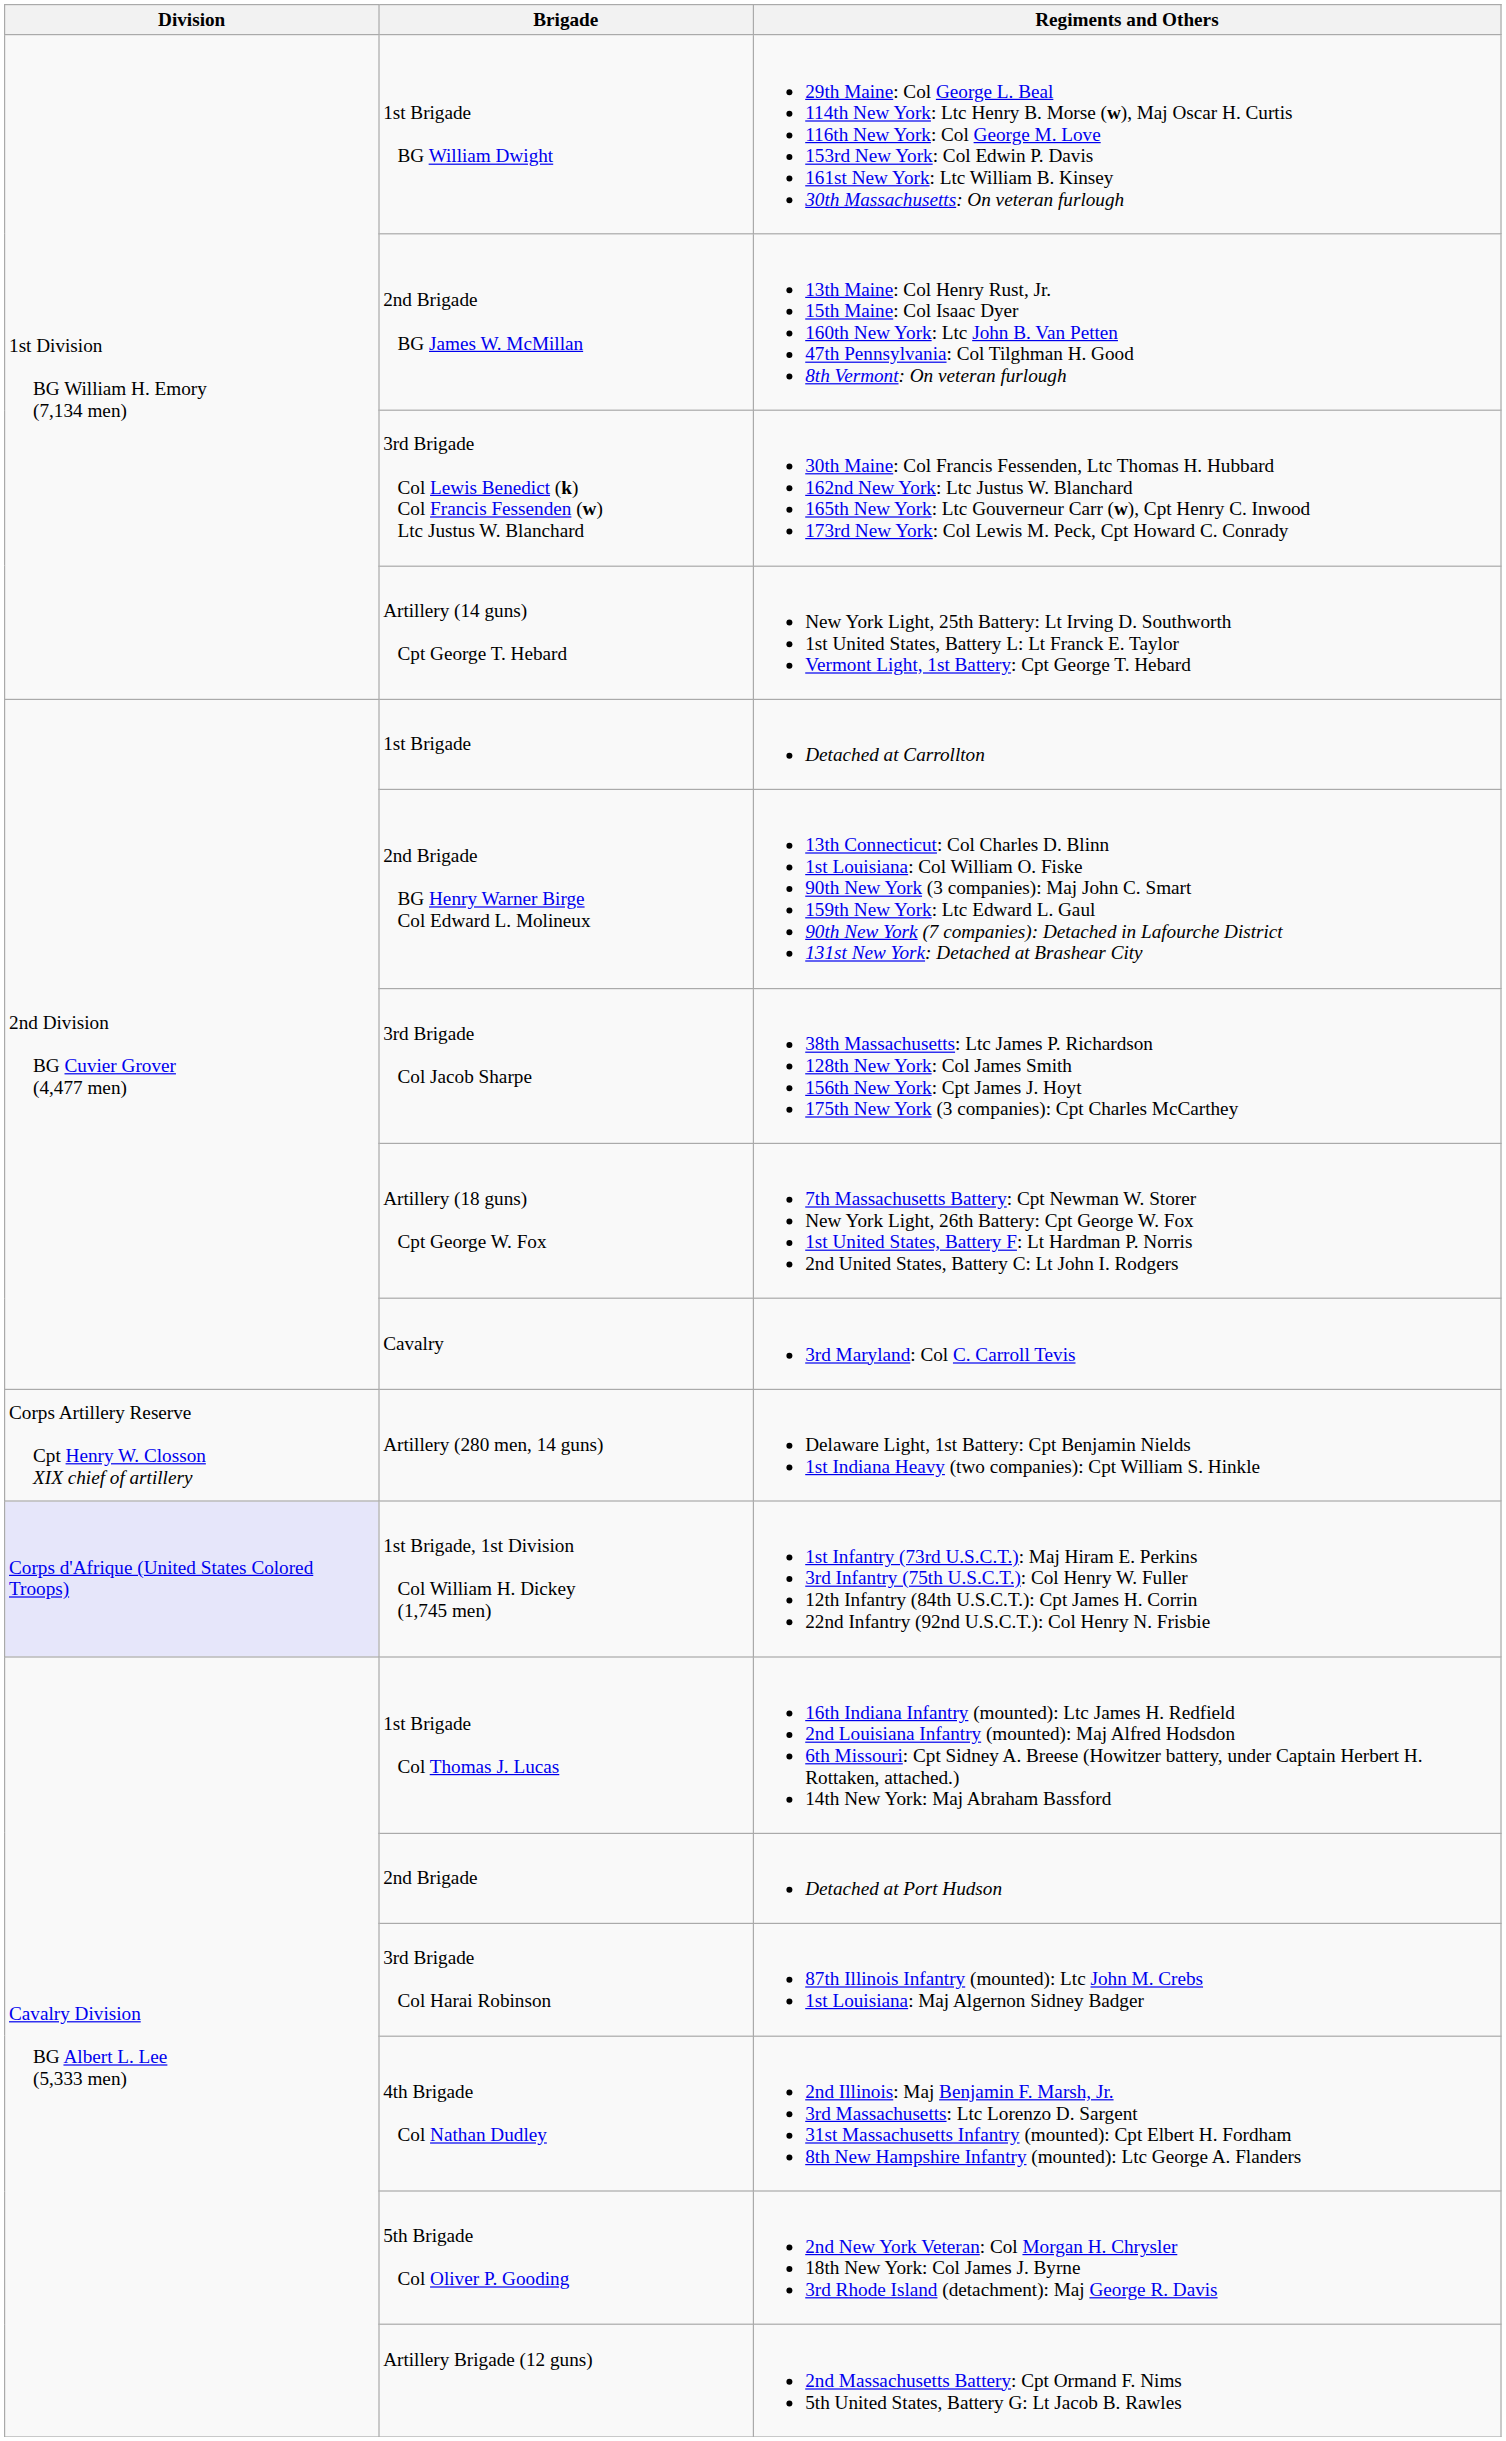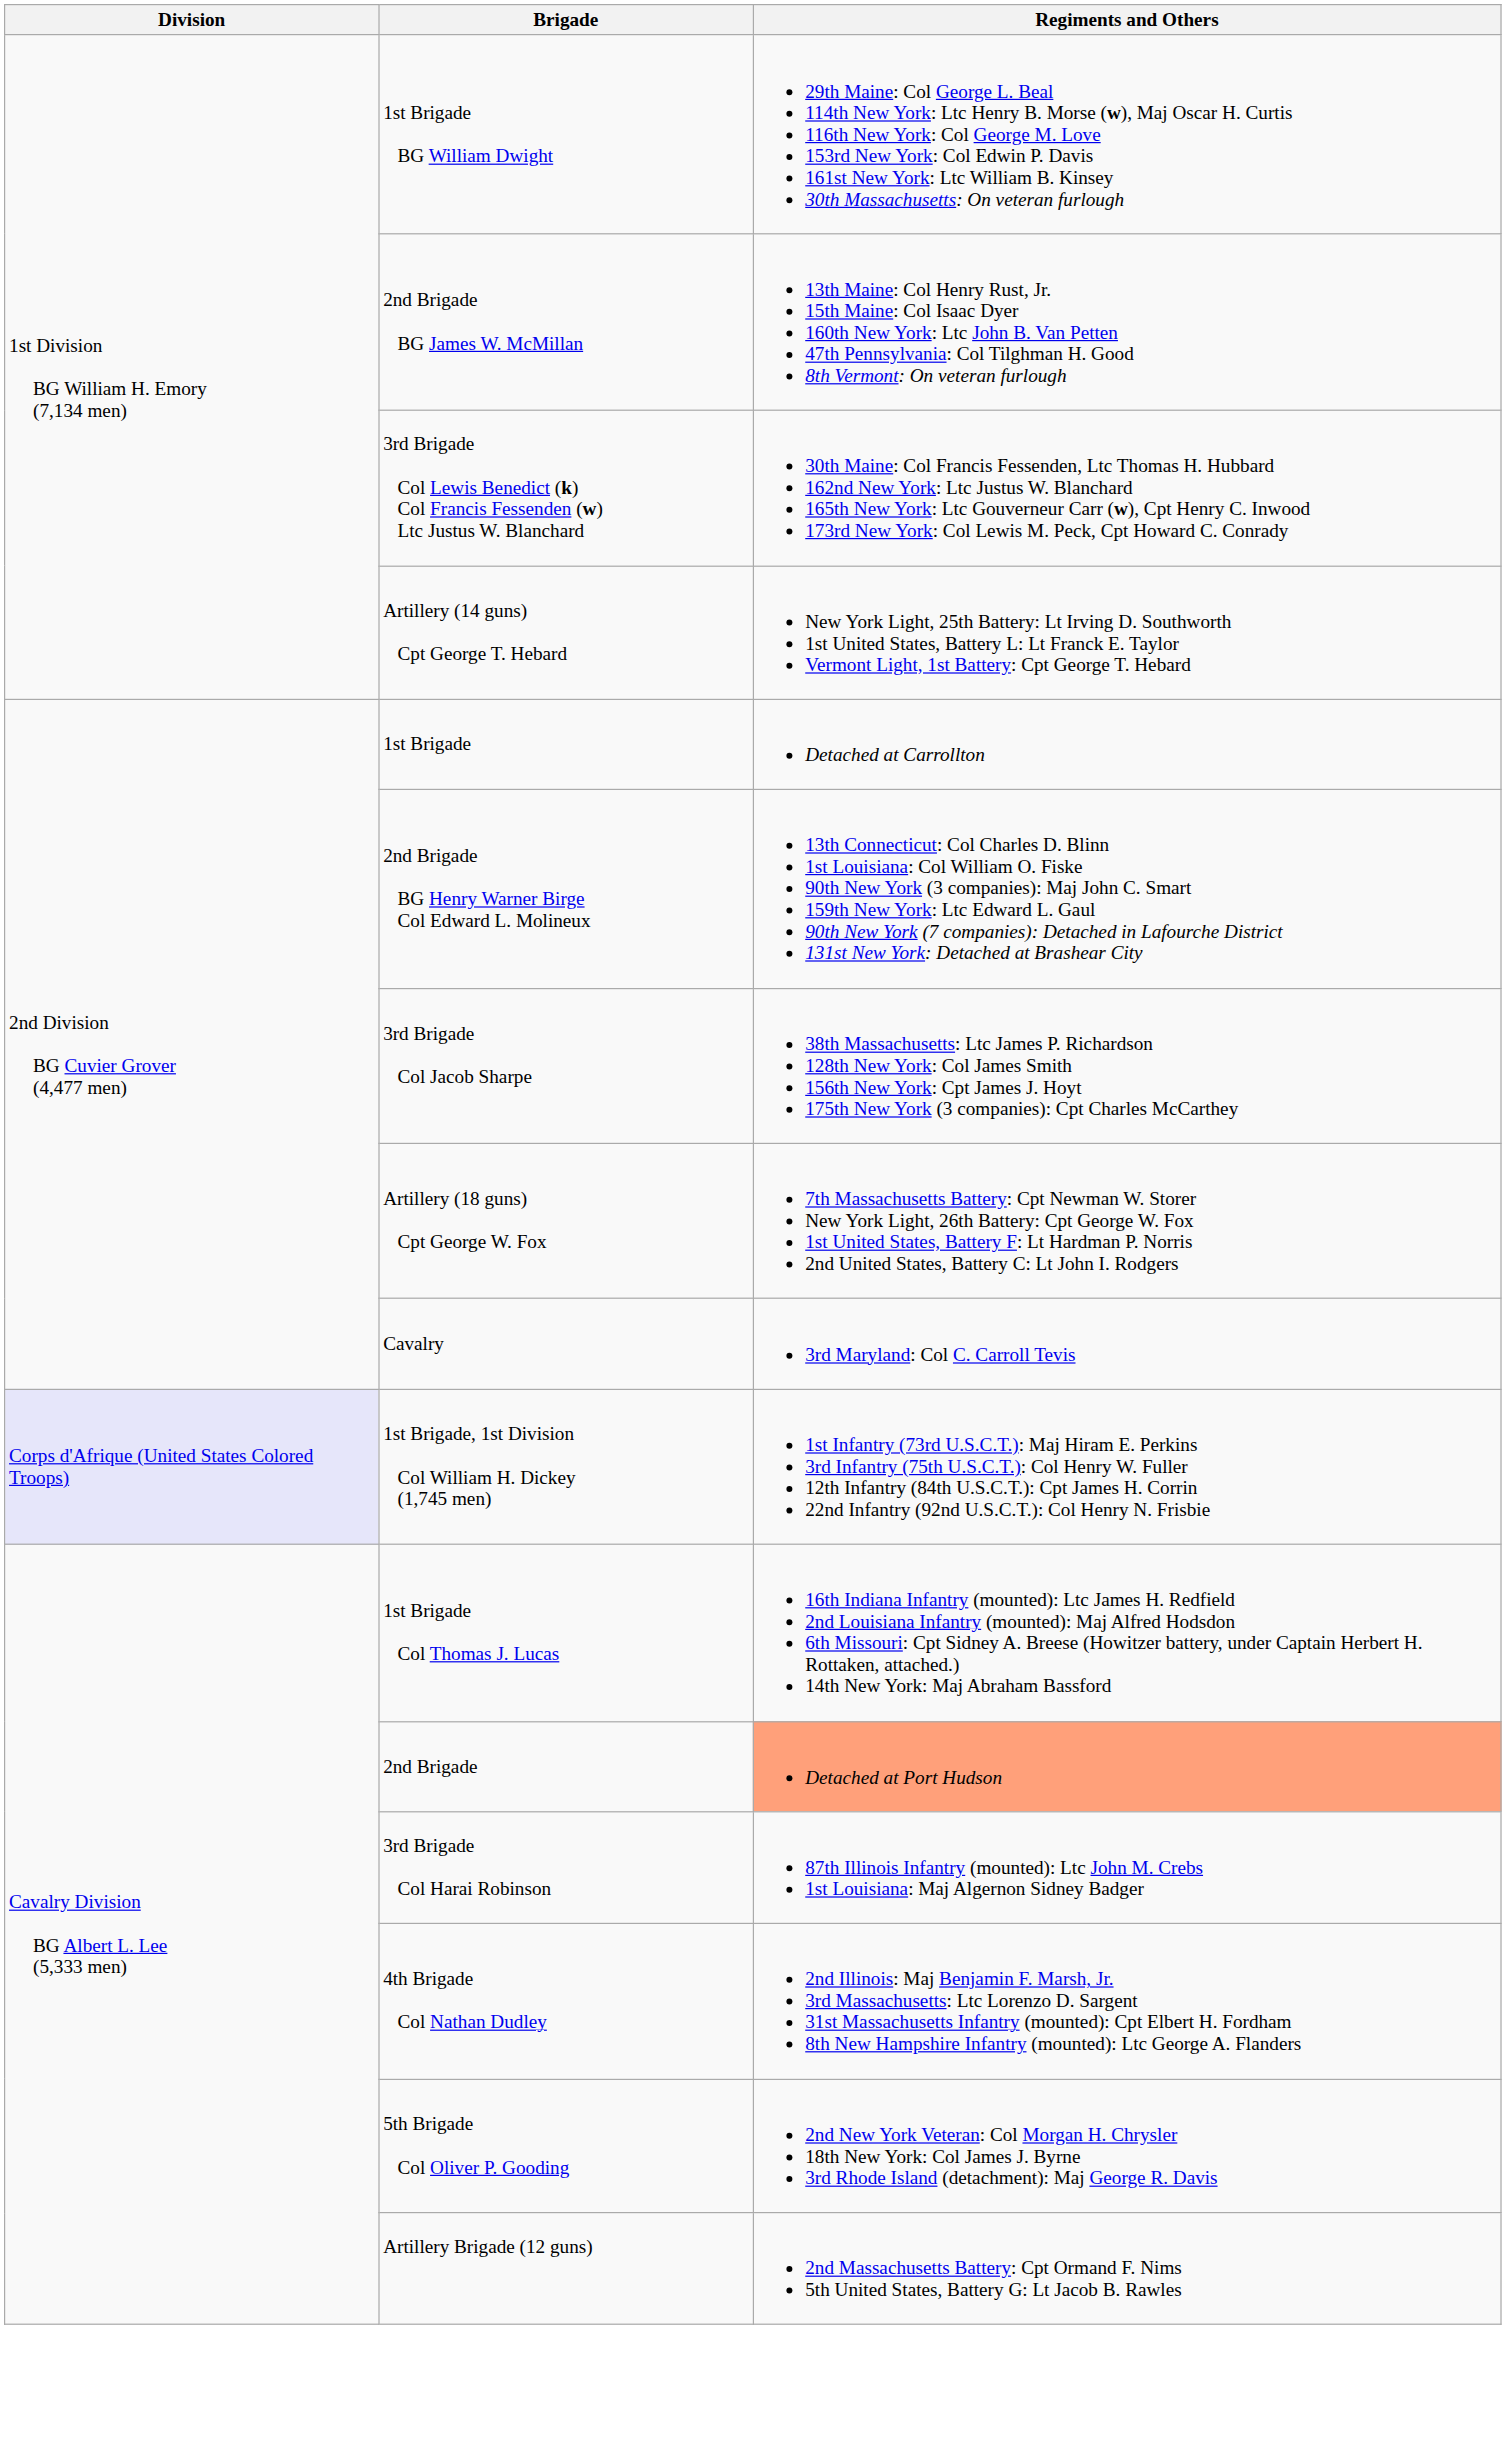- row: Corps Artillery Reserve Cpt Henry W. Closson XIX chief of artillery | Artillery (280 men, 14 guns) | Delaware Light, 1st Battery: Cpt Benjamin Nields 1st Indiana Heavy (two companies): Cpt William S. Hinkle
2nd Brigade | Regiments and Others: no background -> lightsalmon background
